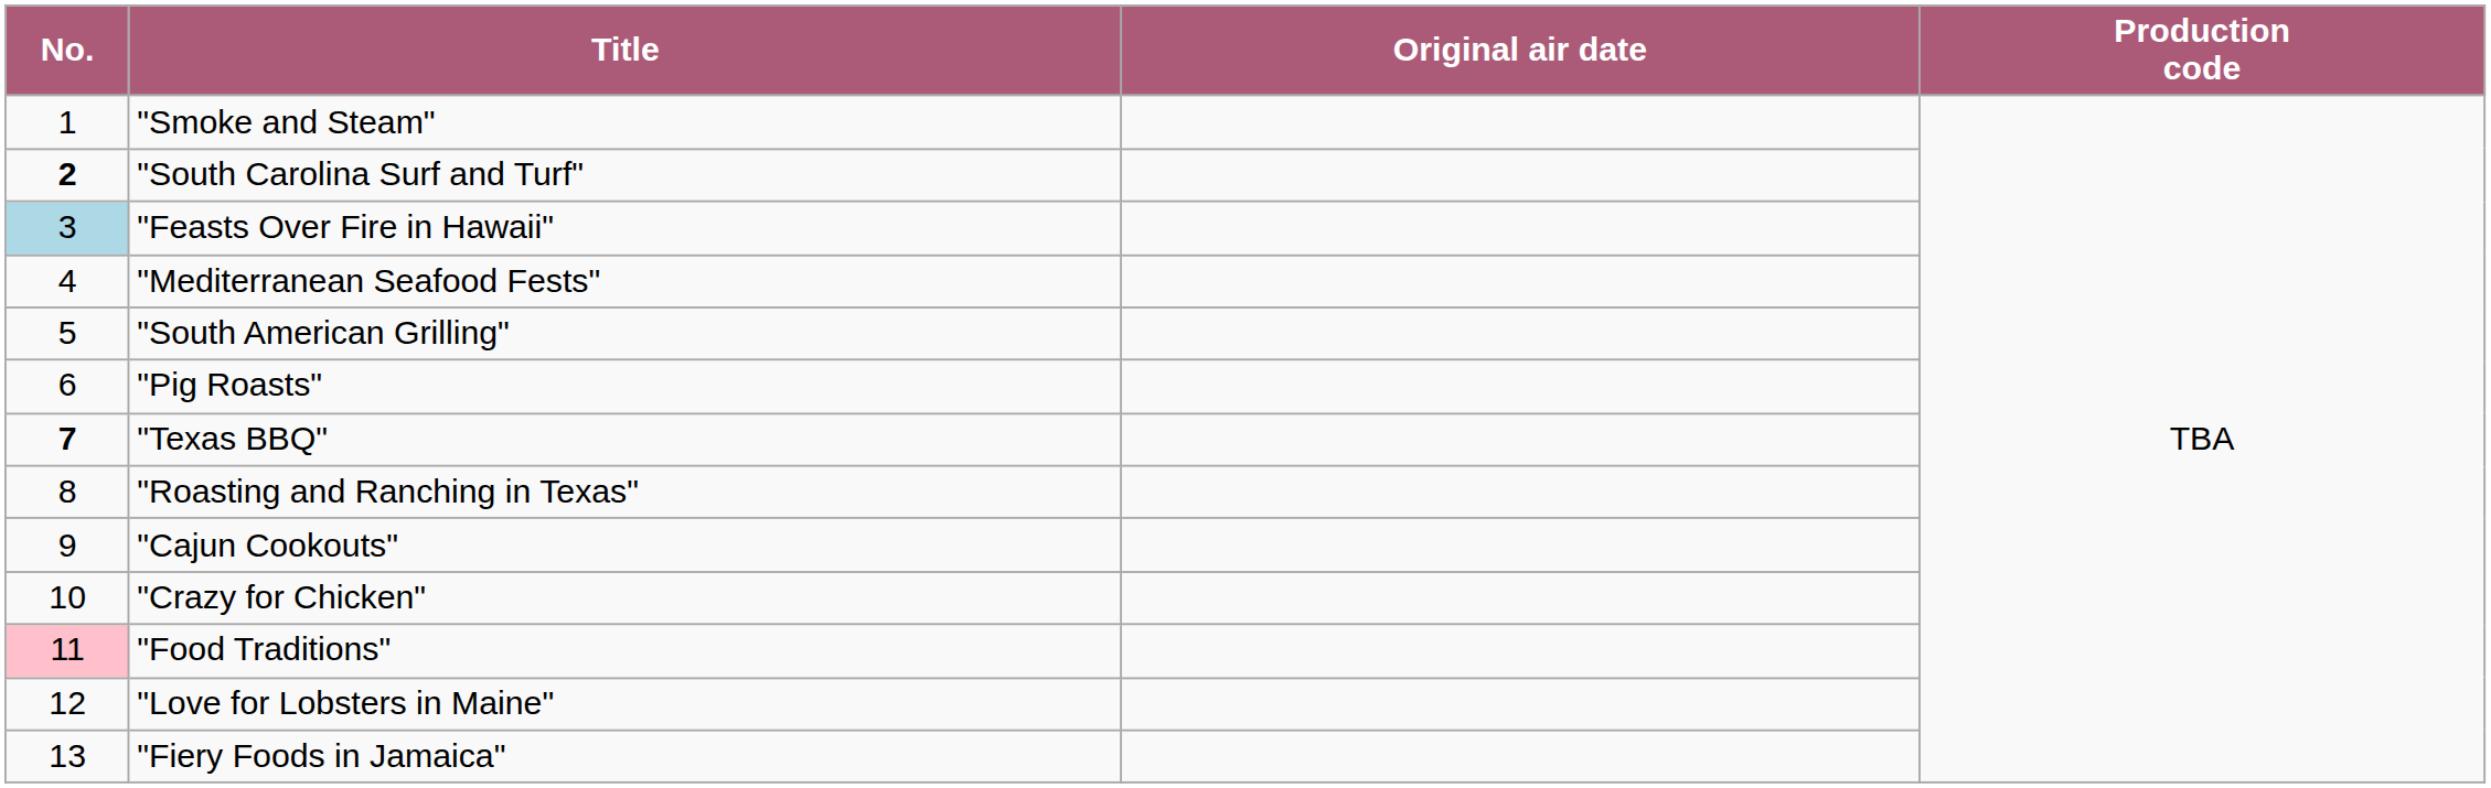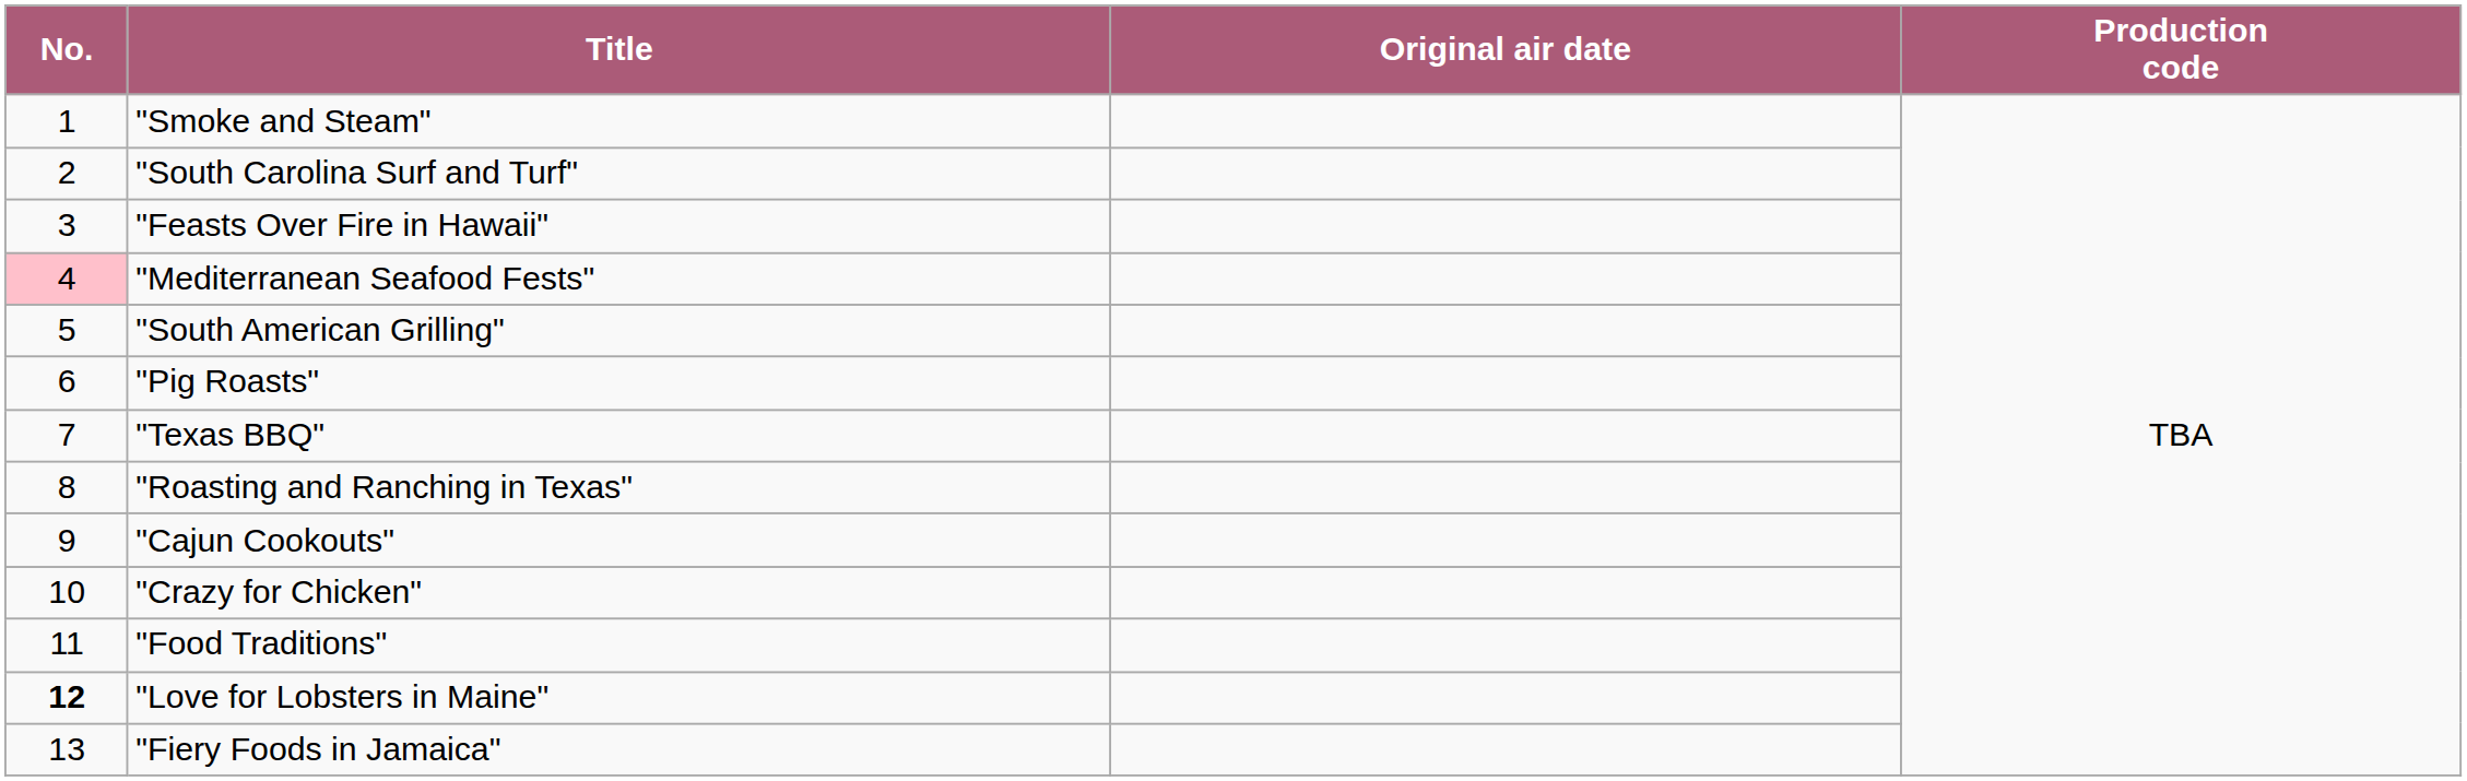"South Carolina Surf and Turf" | No.: bold -> normal
"Feasts Over Fire in Hawaii" | No.: lightblue background -> no background
"Mediterranean Seafood Fests" | No.: no background -> pink background
"Texas BBQ" | No.: bold -> normal
"Food Traditions" | No.: pink background -> no background
"Love for Lobsters in Maine" | No.: normal -> bold
